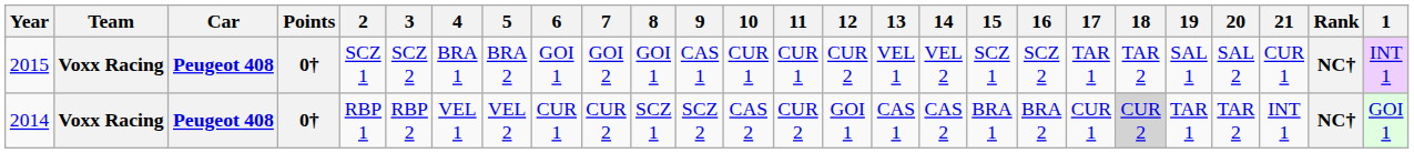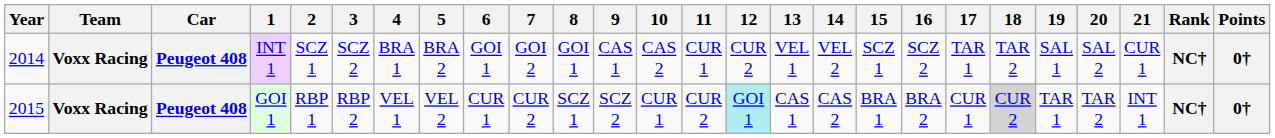columns swapped: 1 <-> Points
row 2 | Year: 2015 -> 2014
row 2 | 10: CUR 1 -> CAS 2
row 3 | Year: 2014 -> 2015
row 3 | 10: CAS 2 -> CUR 1
row 3 | 12: no background -> paleturquoise background
